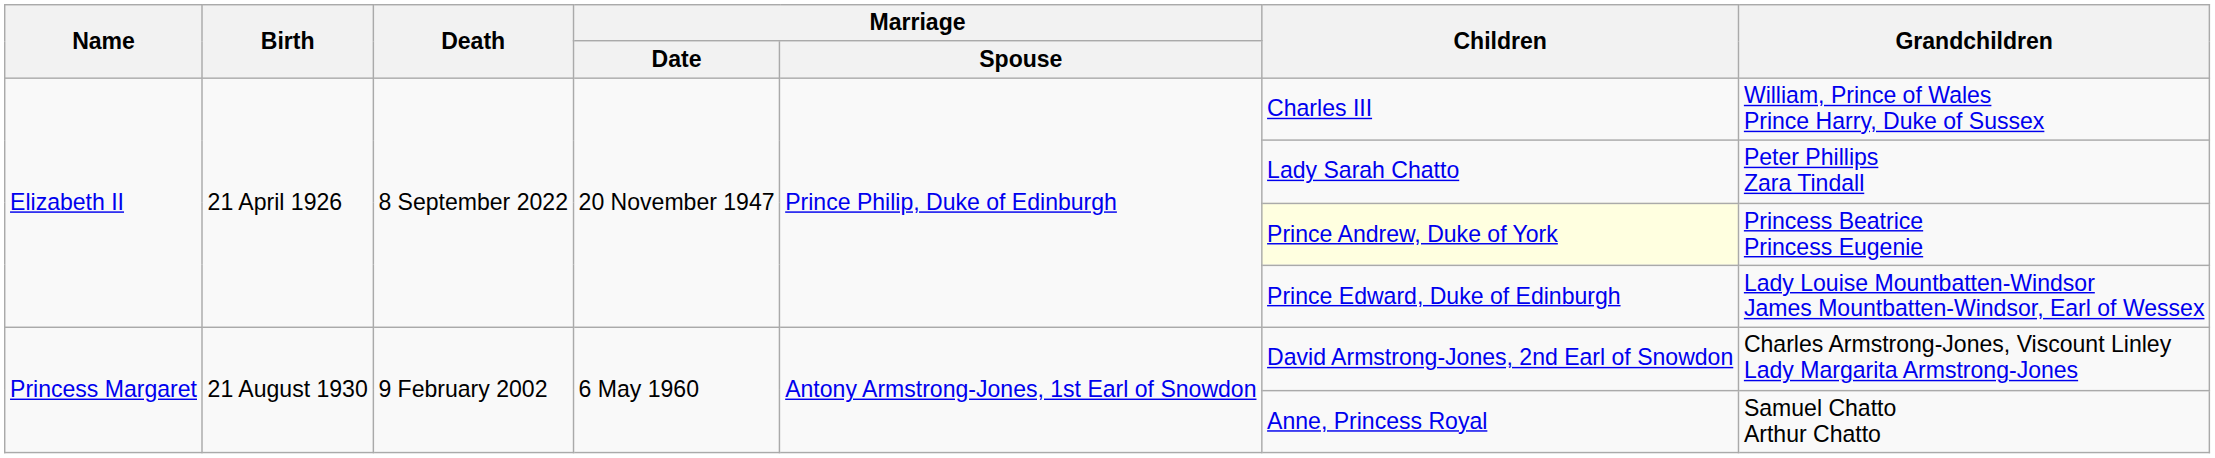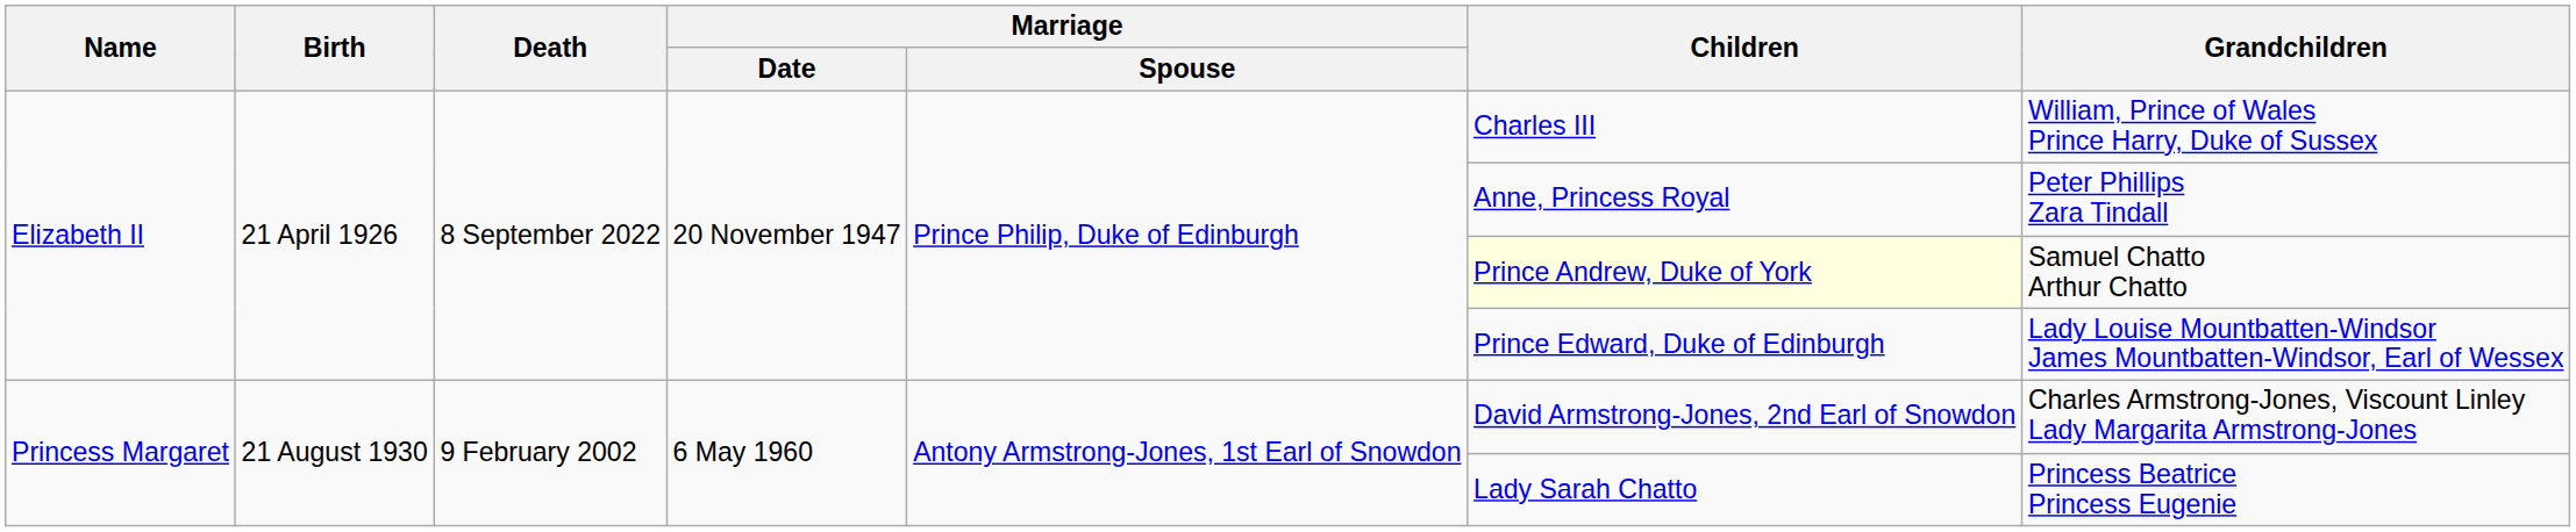row 4 | Children: Lady Sarah Chatto -> Anne, Princess Royal
row 5 | Grandchildren: Princess Beatrice Princess Eugenie -> Samuel Chatto Arthur Chatto
row 8 | Children: Anne, Princess Royal -> Lady Sarah Chatto
row 8 | Grandchildren: Samuel Chatto Arthur Chatto -> Princess Beatrice Princess Eugenie
